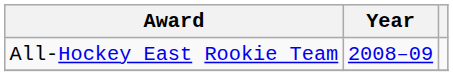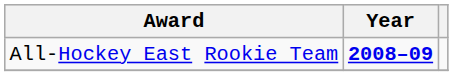row 2 | Year: normal -> bold
